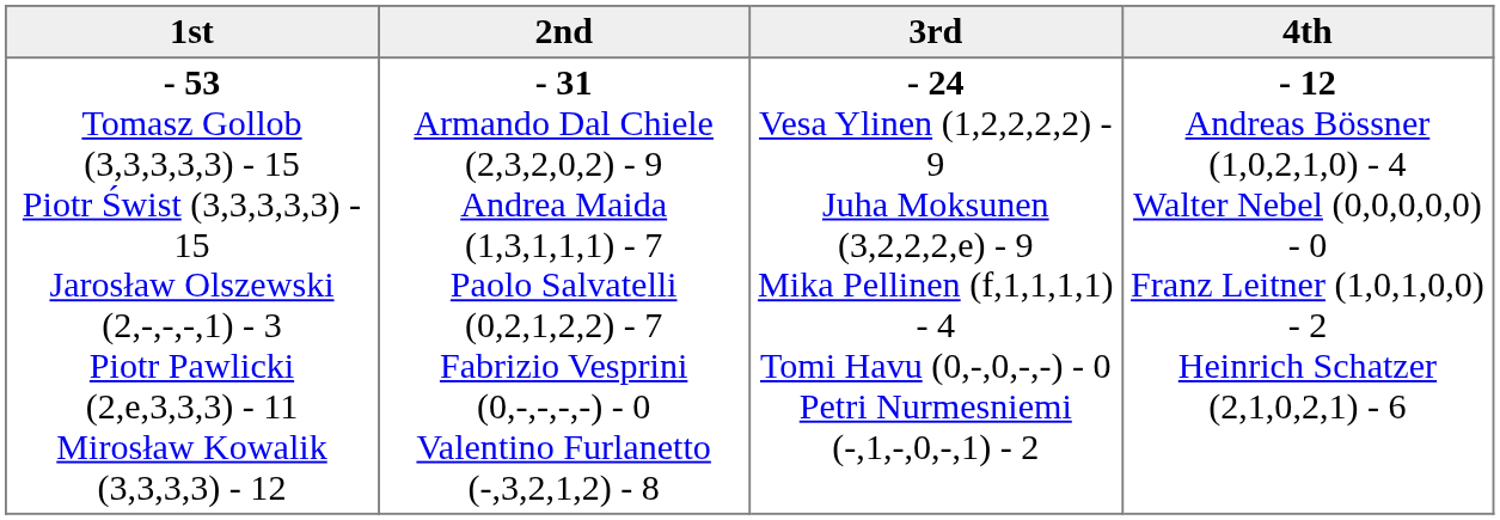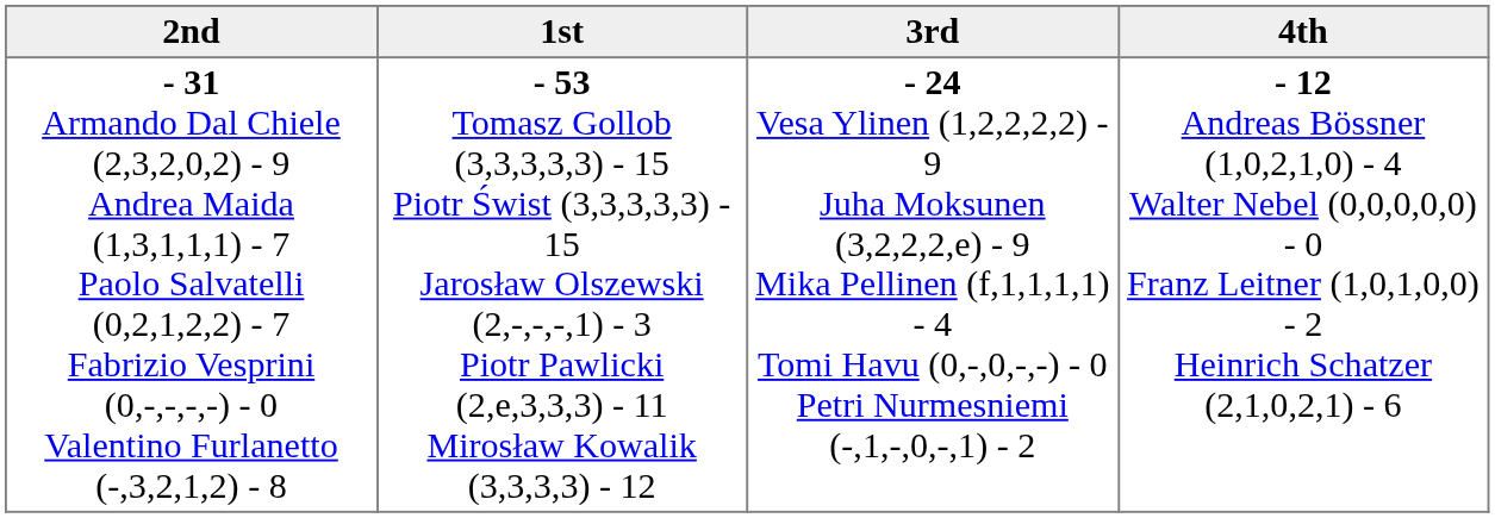columns swapped: 1st <-> 2nd
